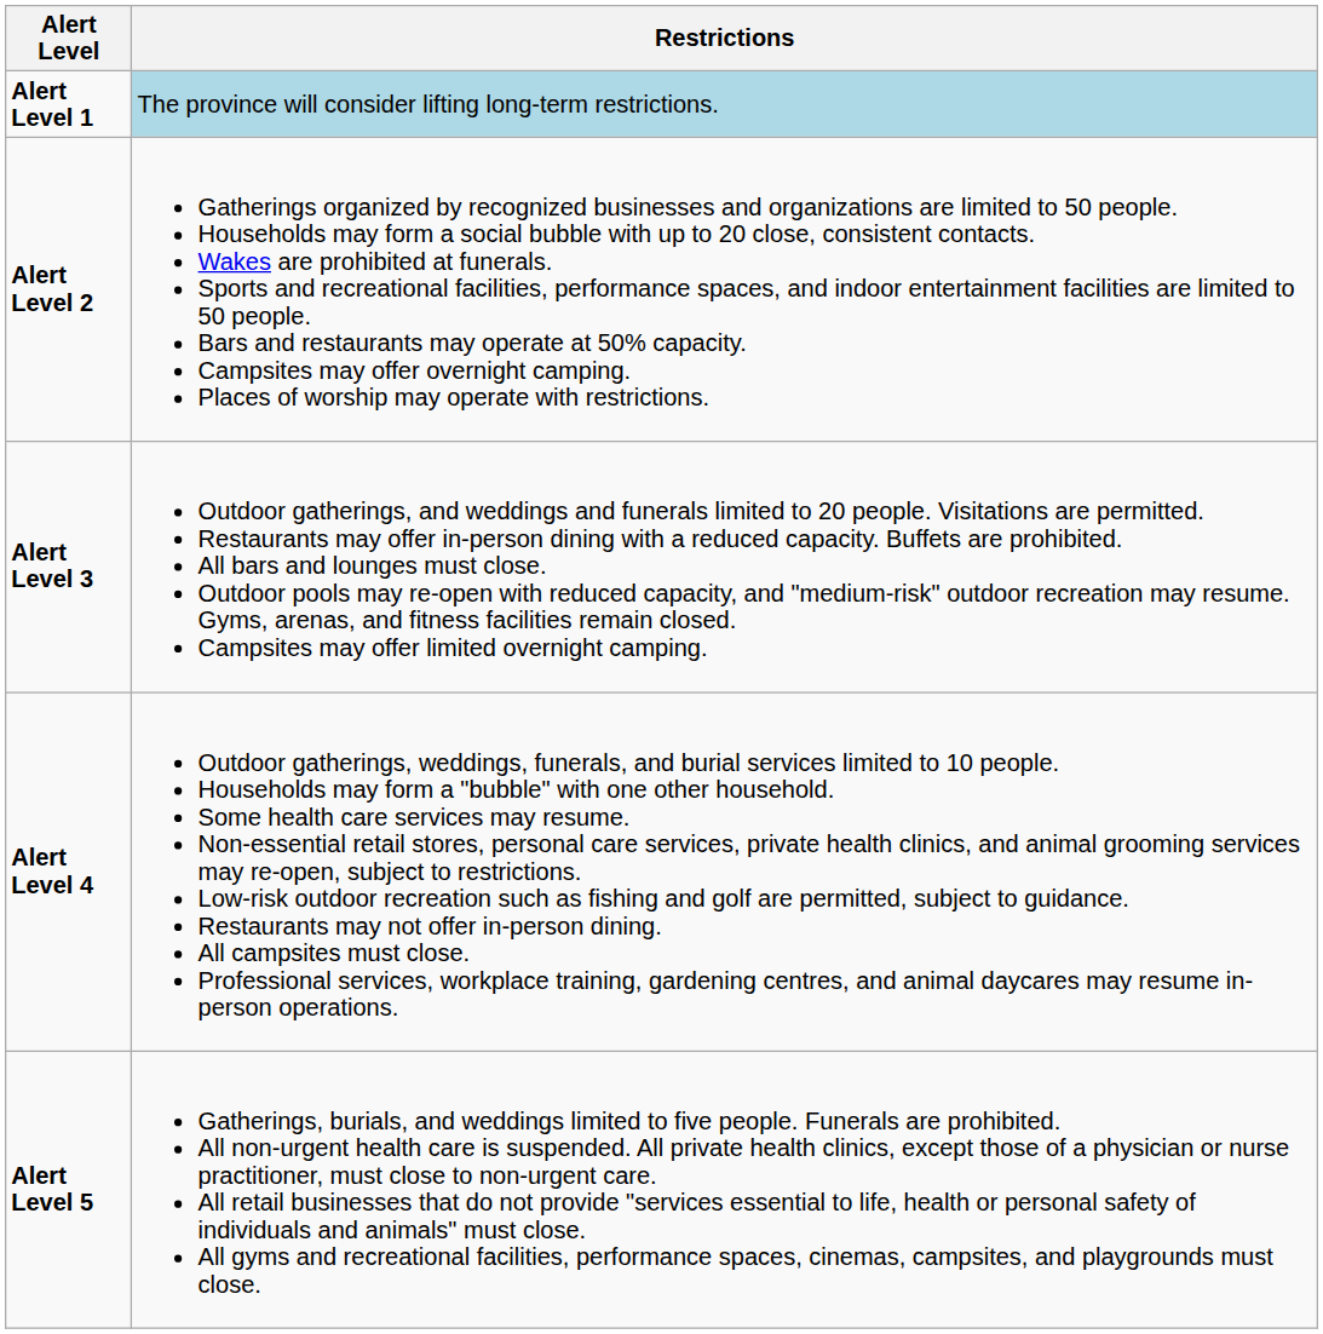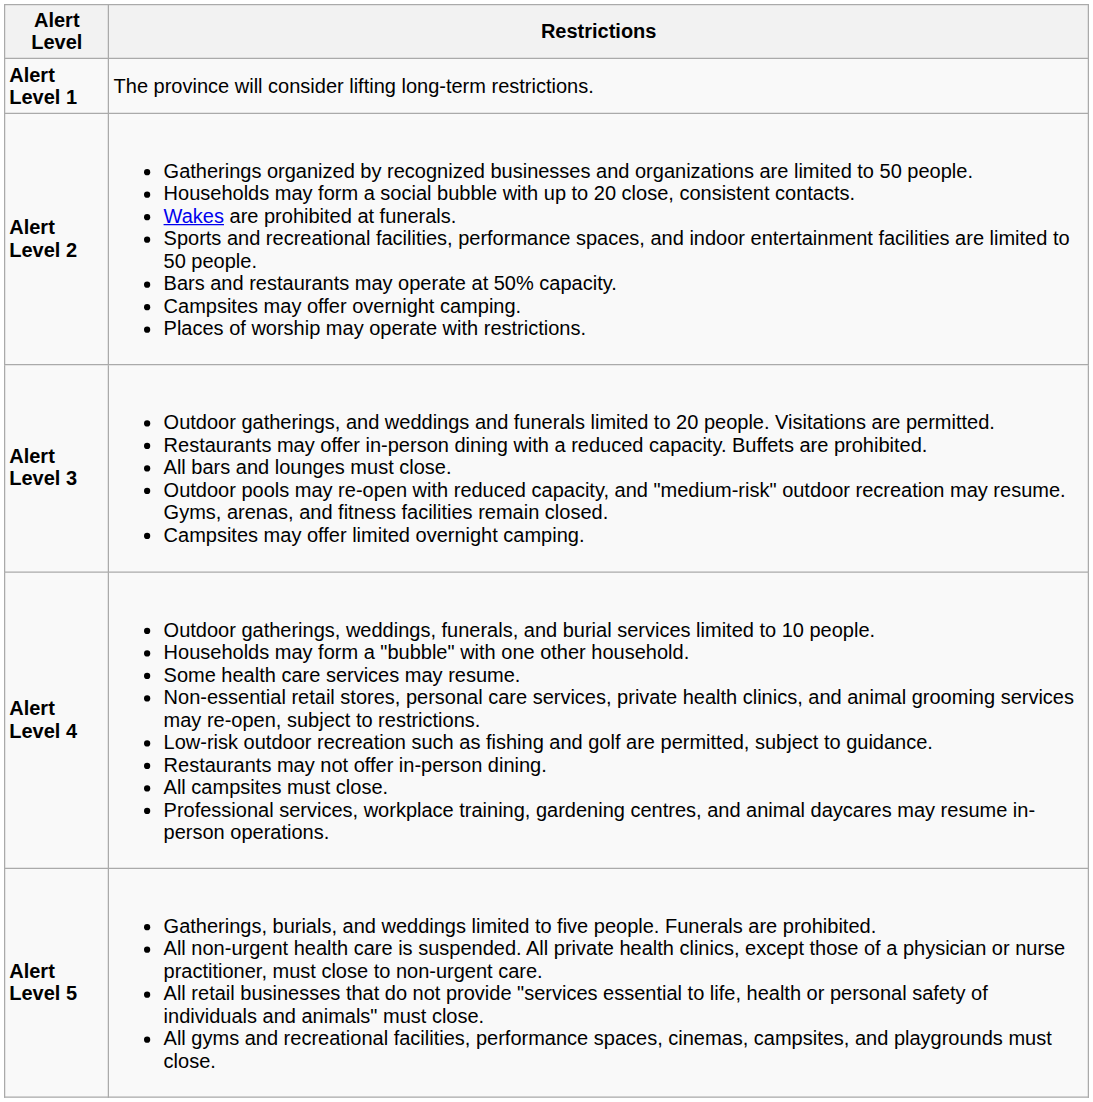Alert Level 1 | Restrictions: lightblue background -> no background
